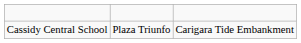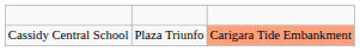Cassidy Central School | column 3: no background -> lightsalmon background
